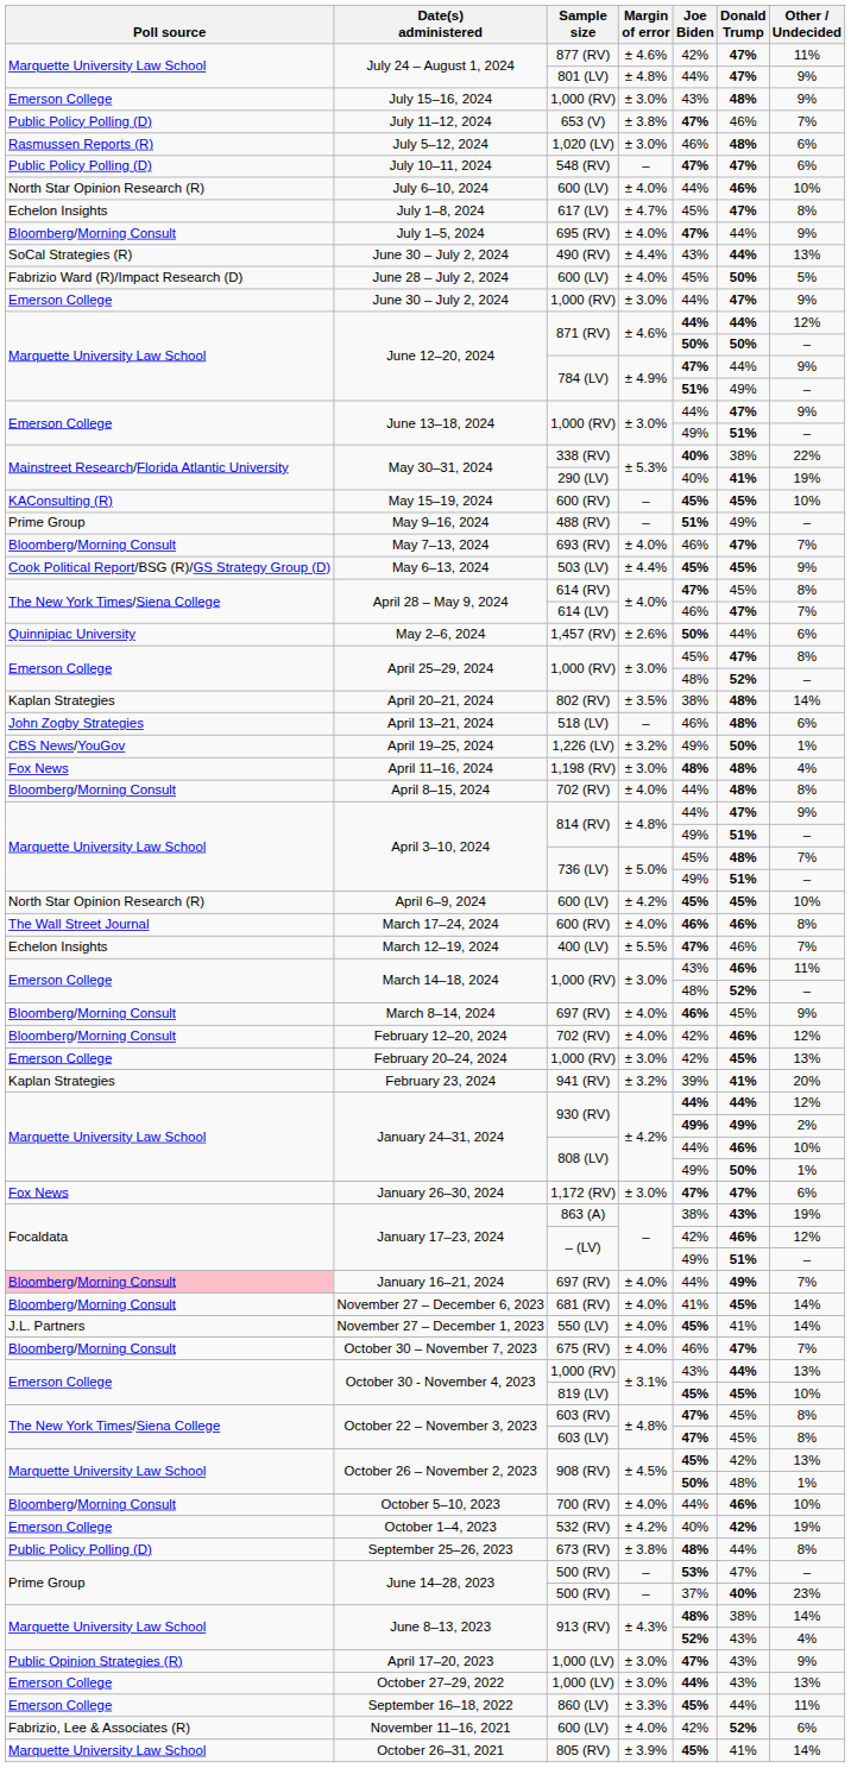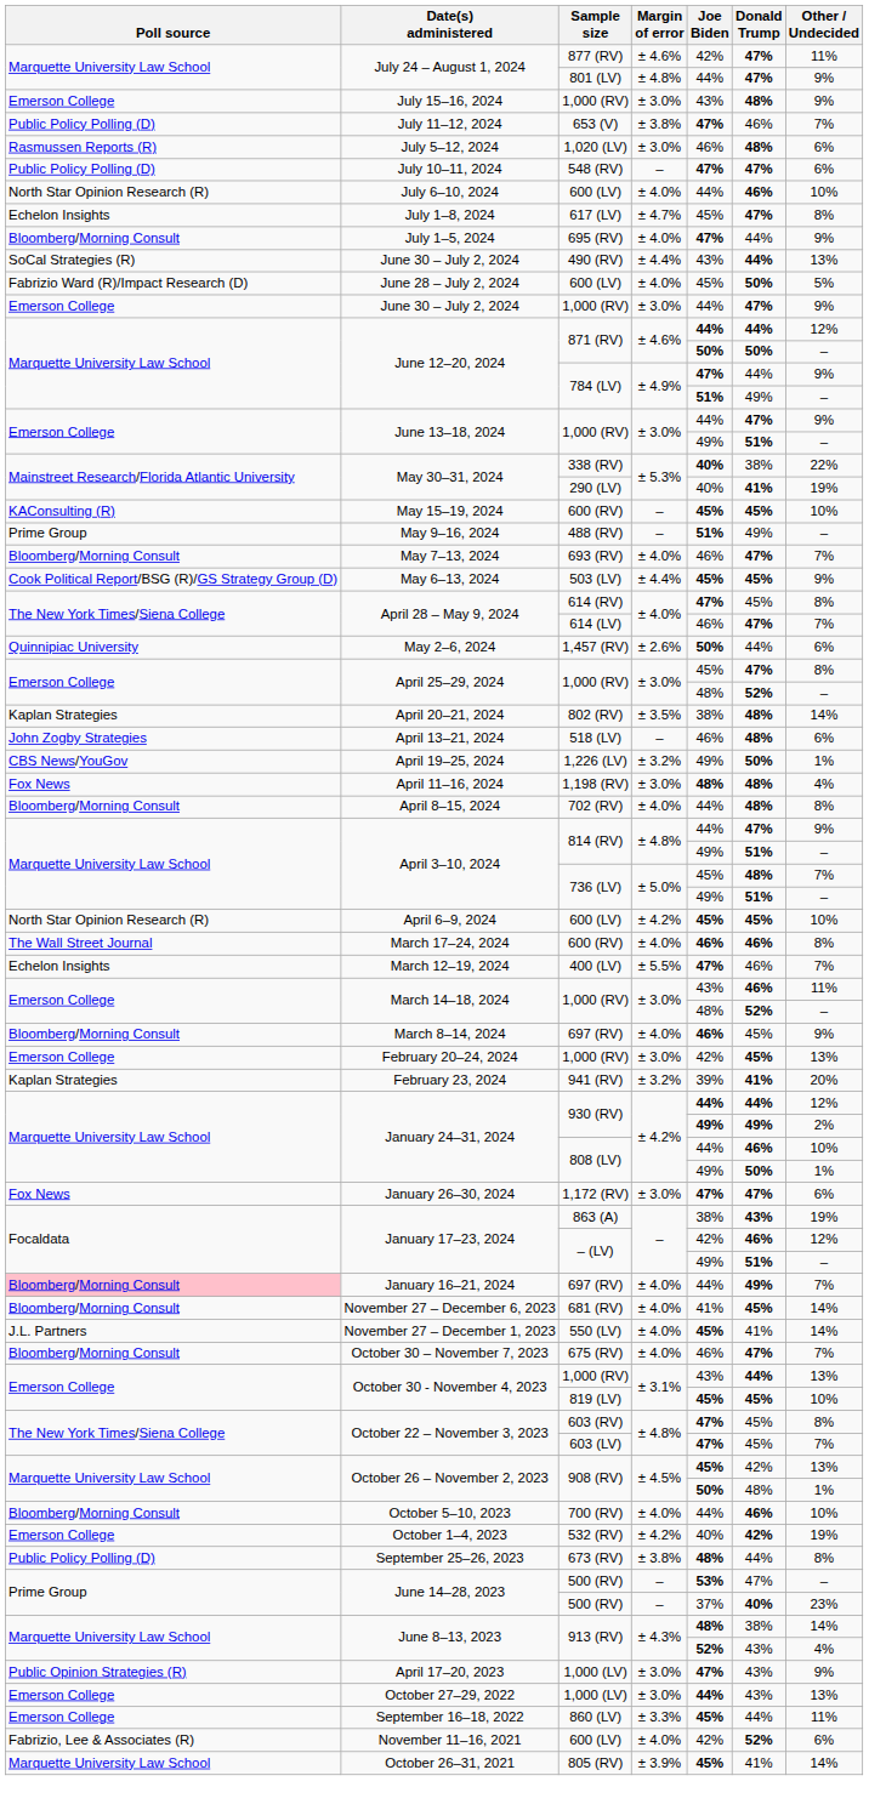- row: Bloomberg/Morning Consult | February 12–20, 2024 | 702 (RV) | ± 4.0% | 42% | 46% | 12%
October 22 – November 3, 2023 / 603 (LV) | Other / Undecided: 8% -> 7%
